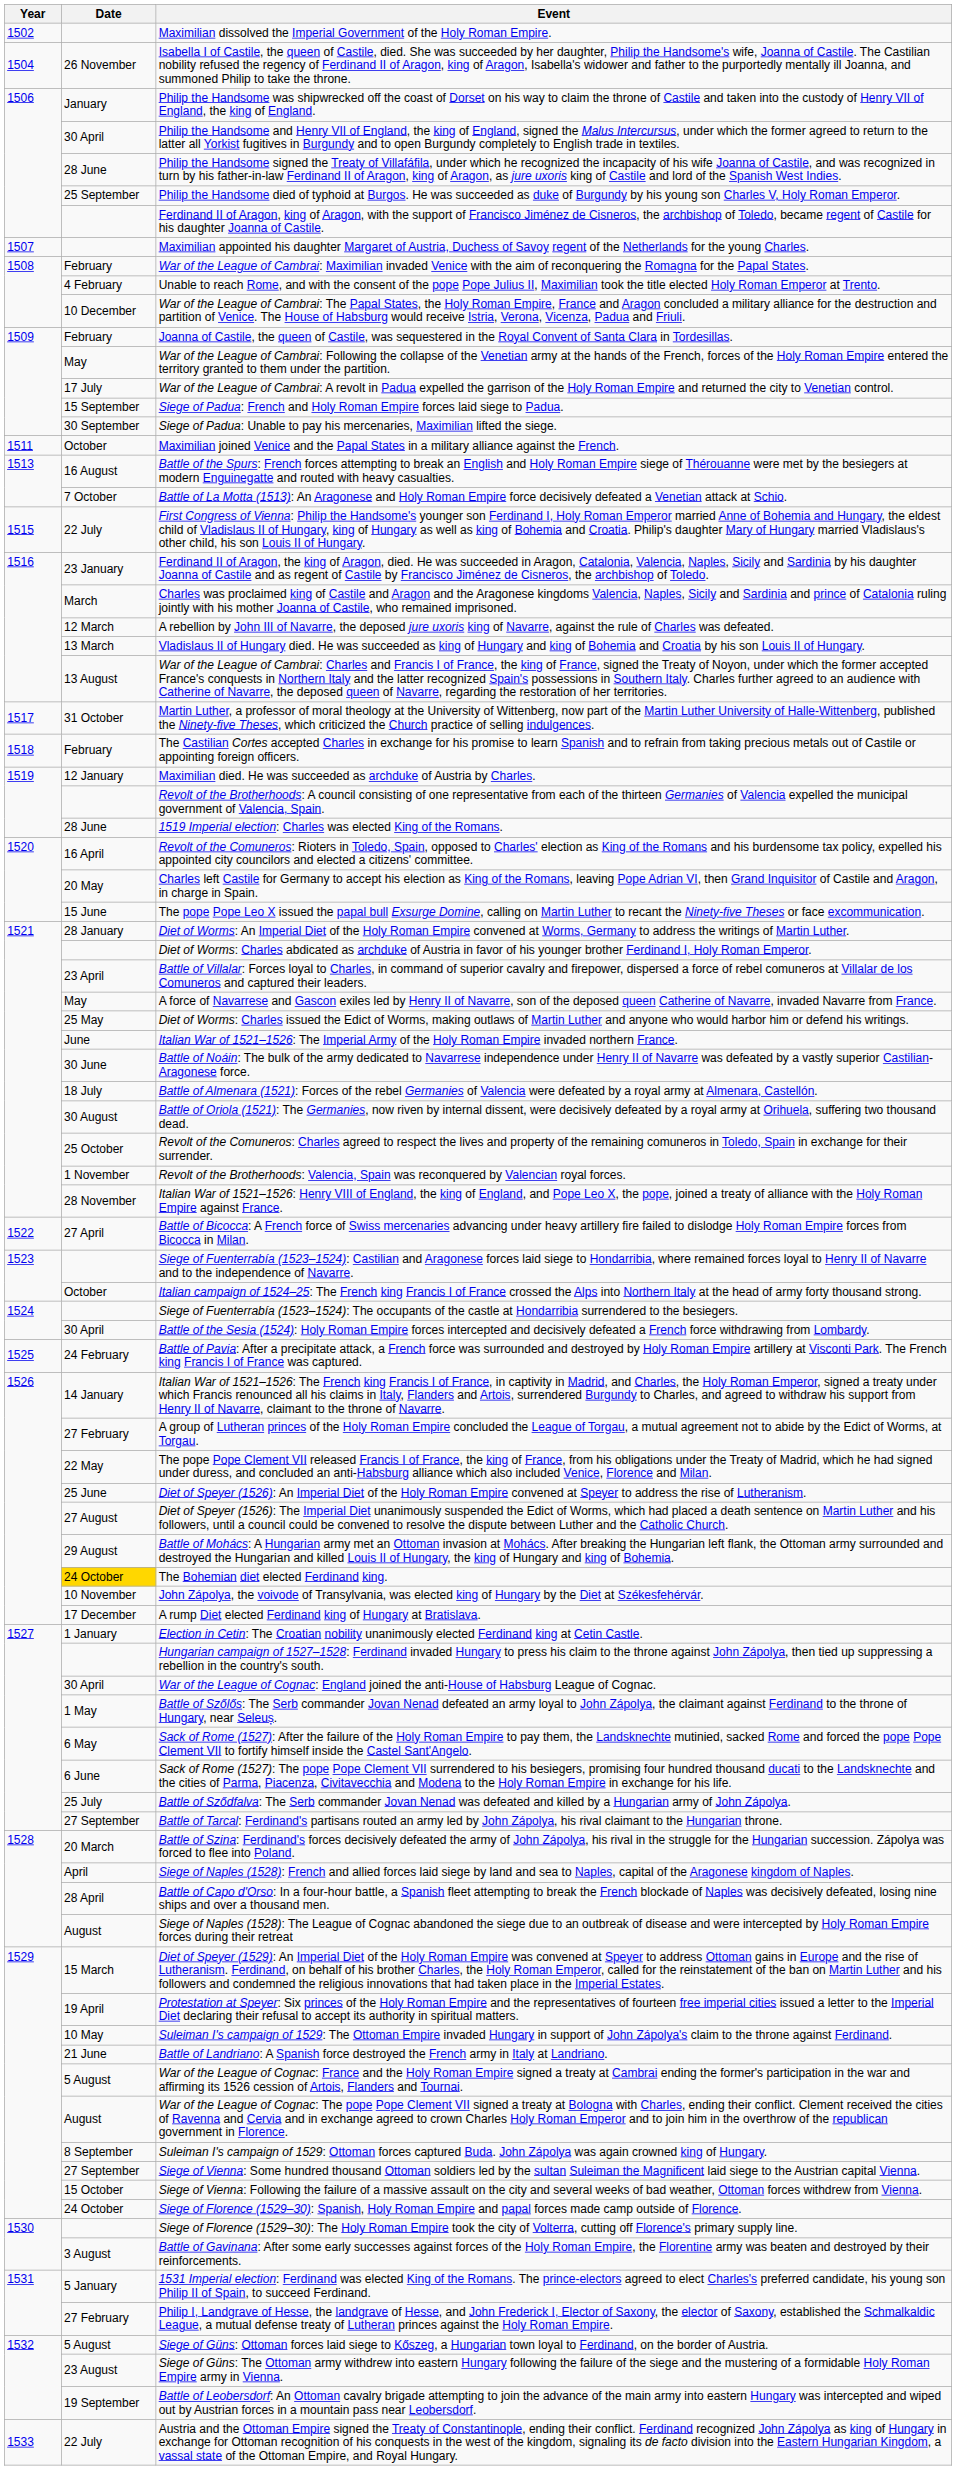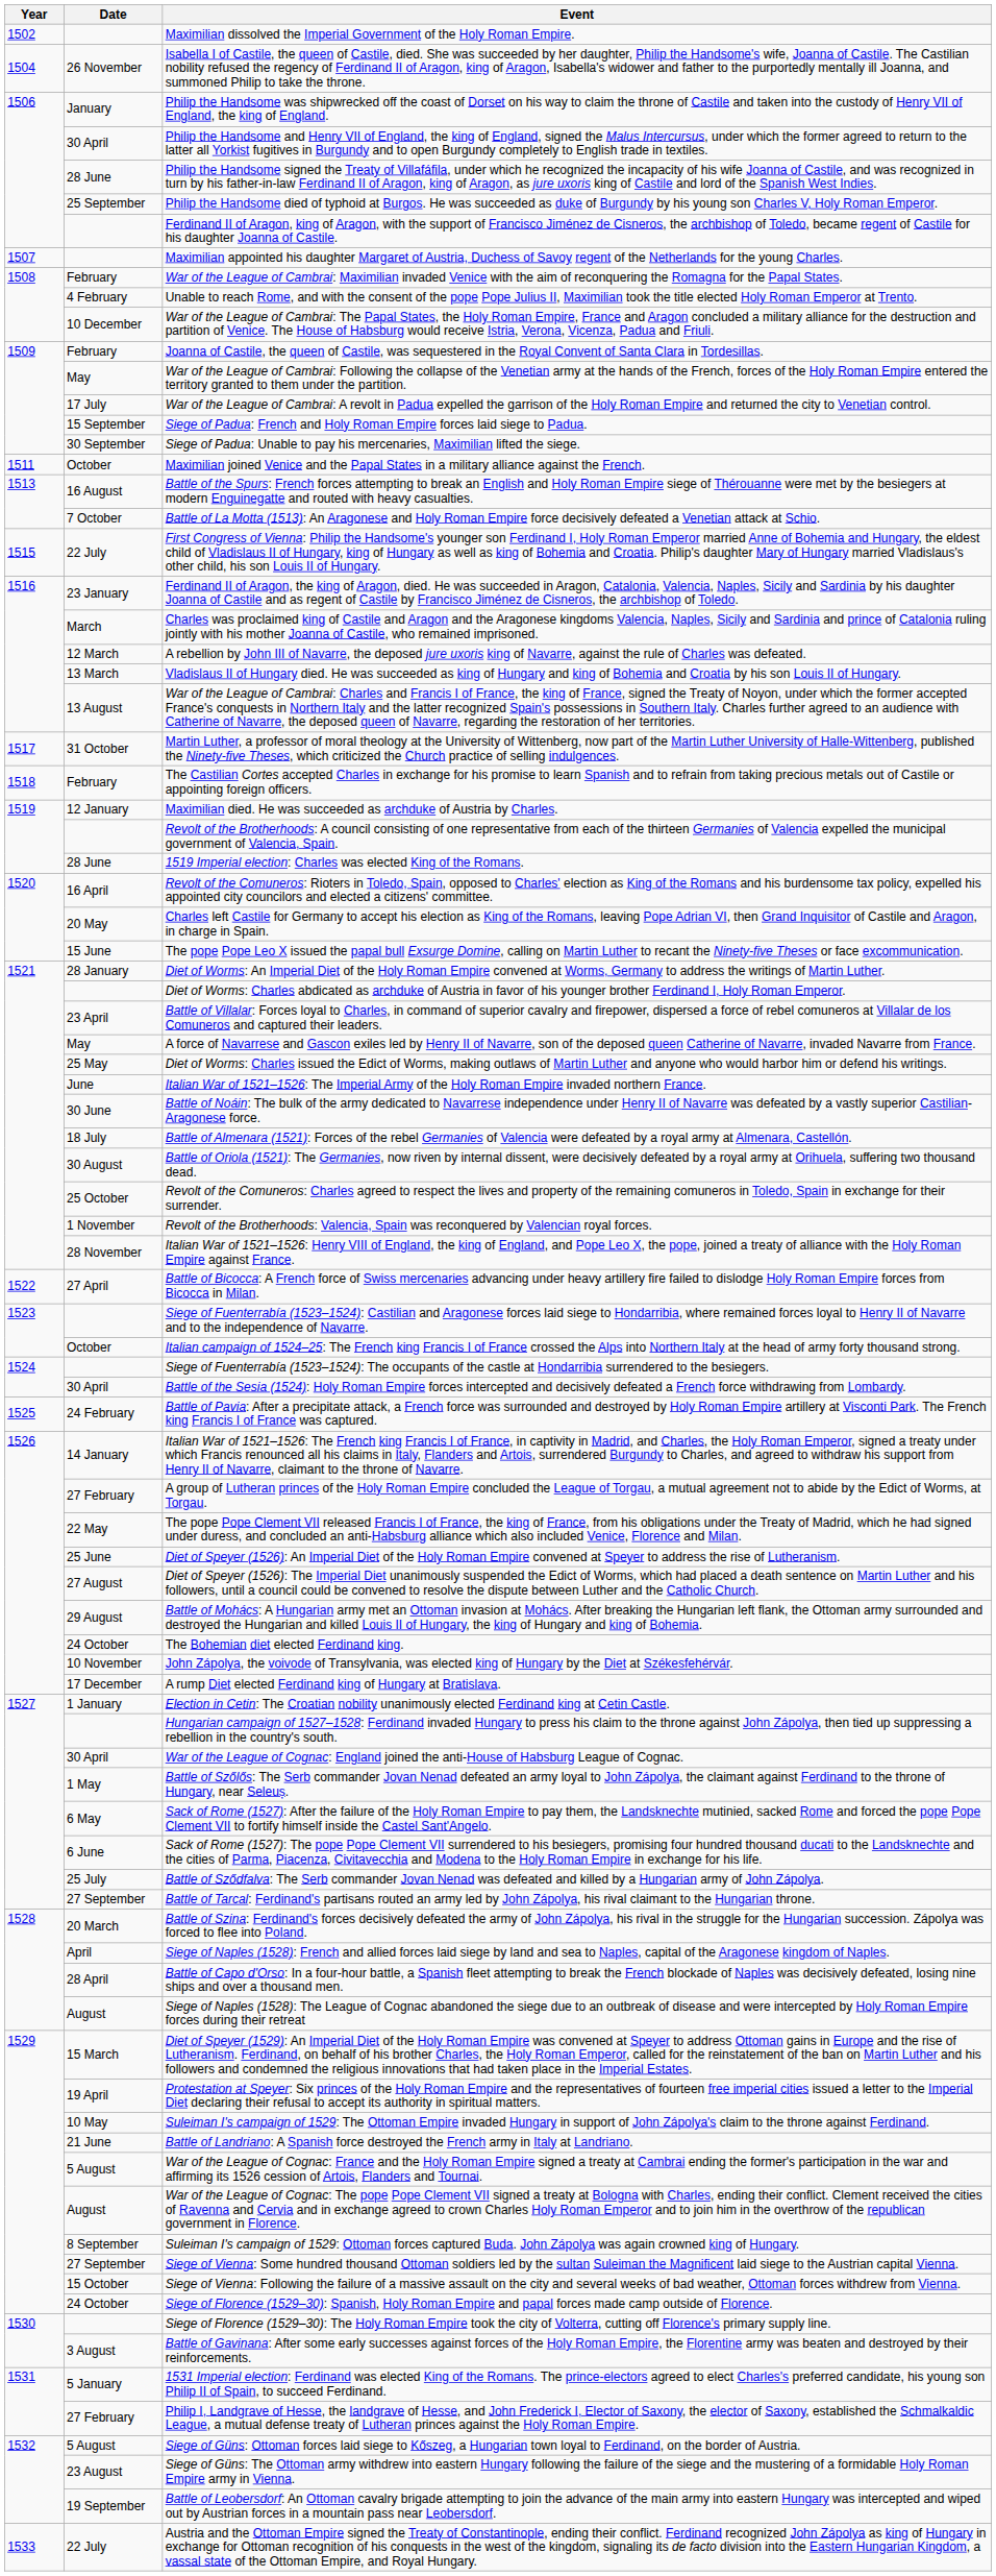The Bohemian diet elected Ferdinand king. | Date: gold background -> no background
